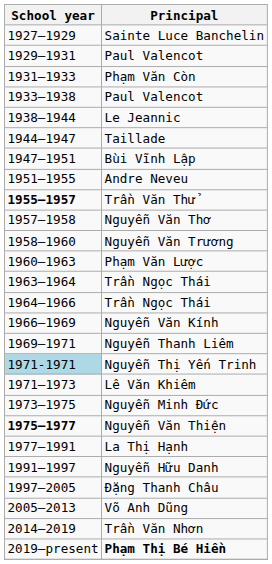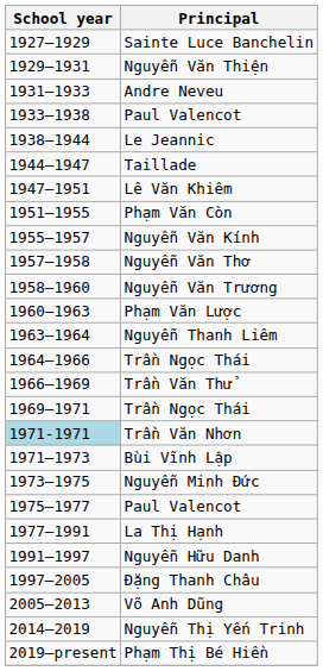row 3 | Principal: Paul Valencot -> Nguyễn Văn Thiện
row 4 | Principal: Phạm Văn Còn -> Andre Neveu
row 8 | Principal: Bùi Vĩnh Lập -> Lê Văn Khiêm
row 9 | Principal: Andre Neveu -> Phạm Văn Còn
row 10 | School year: bold -> normal
row 10 | Principal: Trần Văn Thử -> Nguyễn Văn Kính
row 14 | Principal: Trần Ngọc Thái -> Nguyễn Thanh Liêm
row 16 | Principal: Nguyễn Văn Kính -> Trần Văn Thử
row 17 | Principal: Nguyễn Thanh Liêm -> Trần Ngọc Thái
row 18 | Principal: Nguyễn Thị Yến Trinh -> Trần Văn Nhơn
row 19 | Principal: Lê Văn Khiêm -> Bùi Vĩnh Lập
row 21 | School year: bold -> normal
row 21 | Principal: Nguyễn Văn Thiện -> Paul Valencot
row 26 | Principal: Trần Văn Nhơn -> Nguyễn Thị Yến Trinh
row 27 | Principal: bold -> normal
